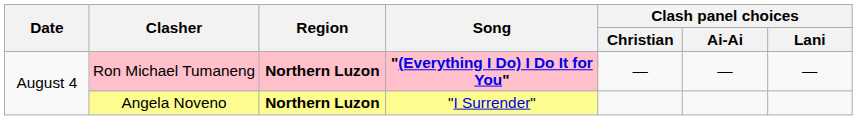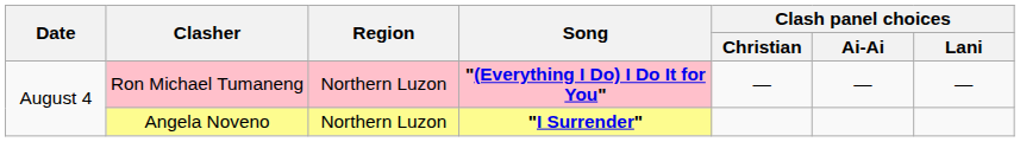Ron Michael Tumaneng | Region: bold -> normal
Angela Noveno | Region: bold -> normal
Angela Noveno | Song: normal -> bold
